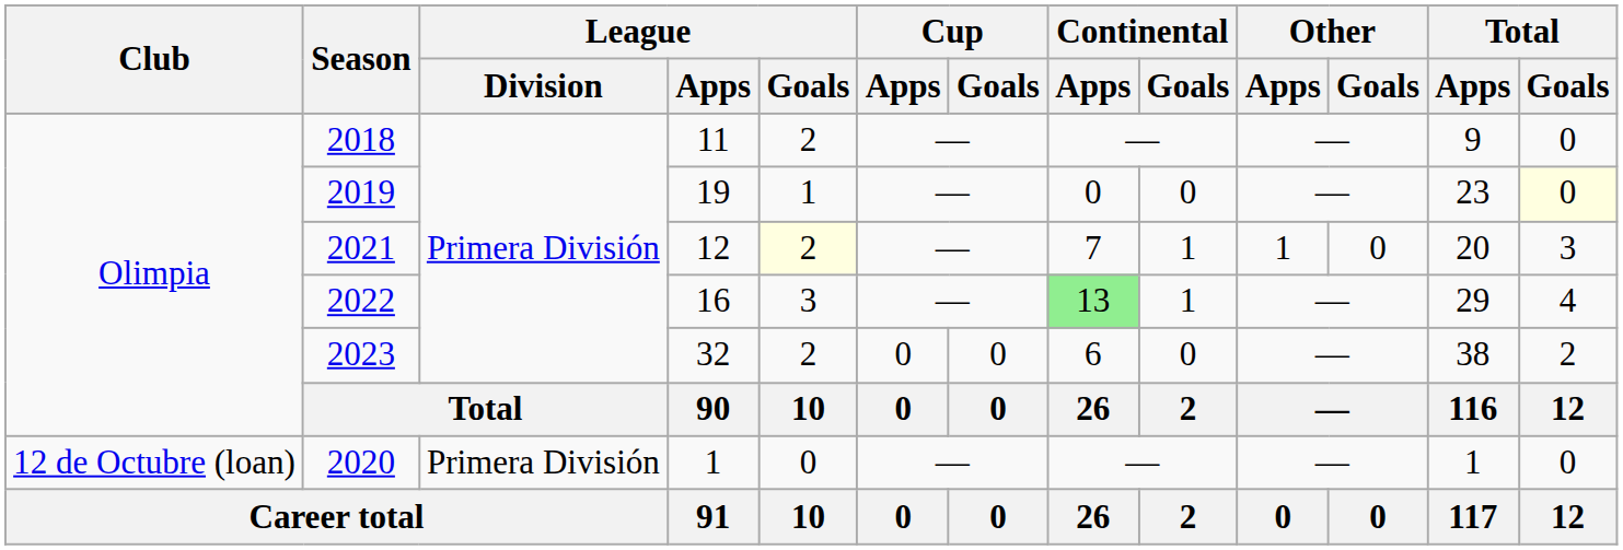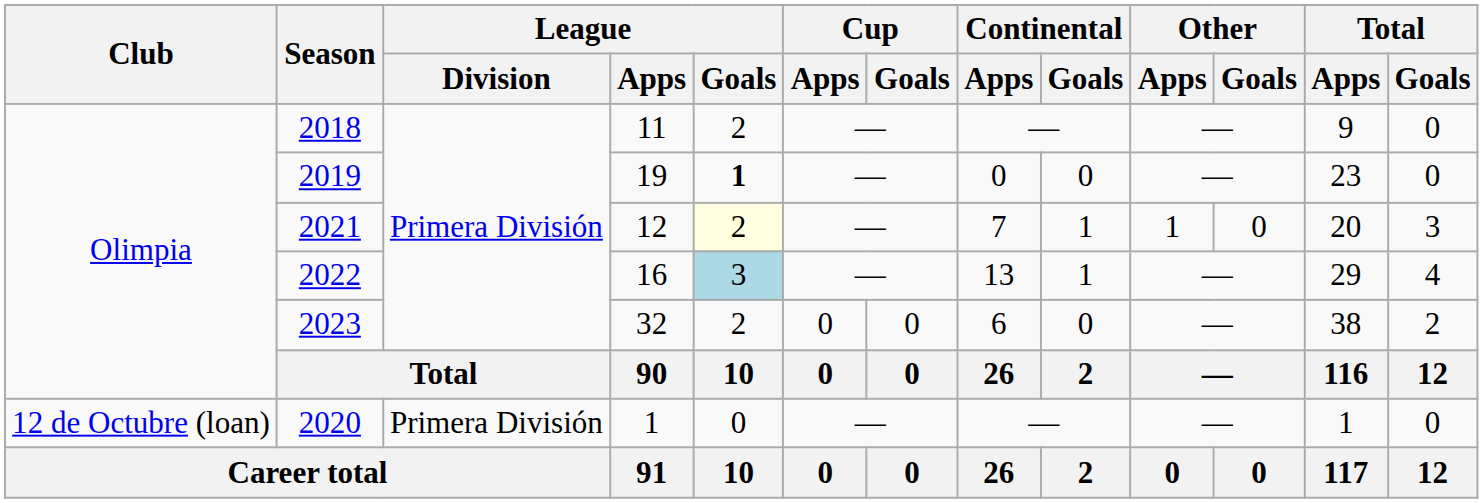2019 | League / Goals: normal -> bold
2019 | Total / Goals: lightyellow background -> no background
2022 | League / Goals: no background -> lightblue background
2022 | Continental / Apps: lightgreen background -> no background
